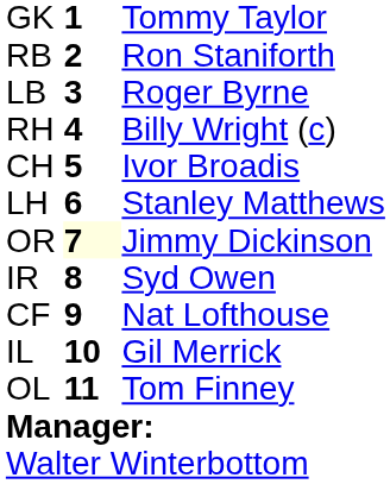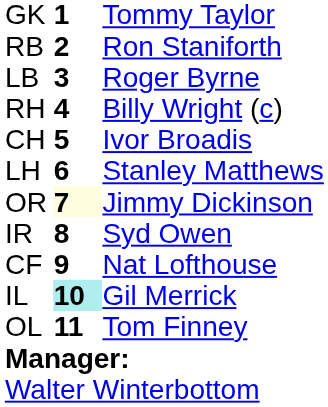IL | column 2: no background -> paleturquoise background
